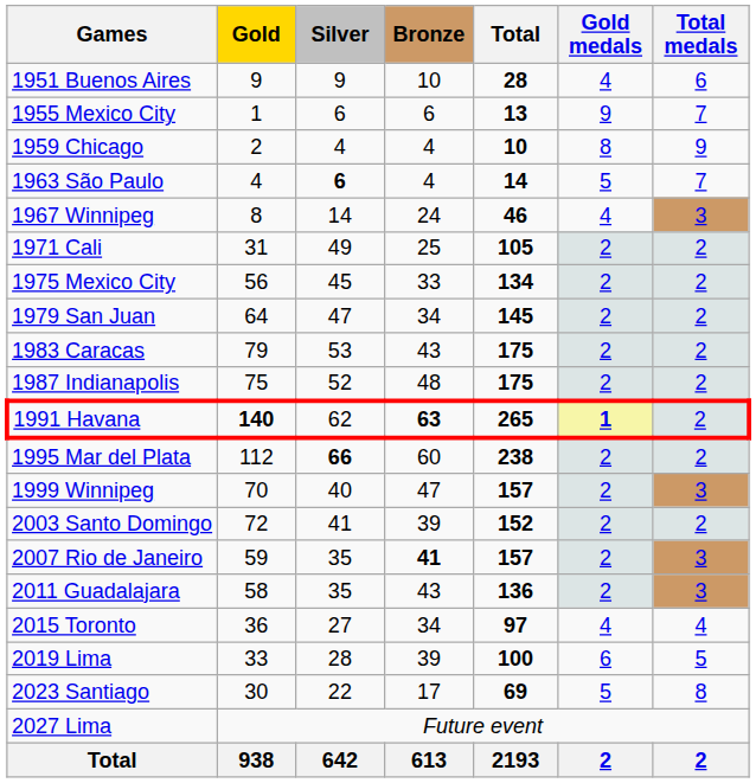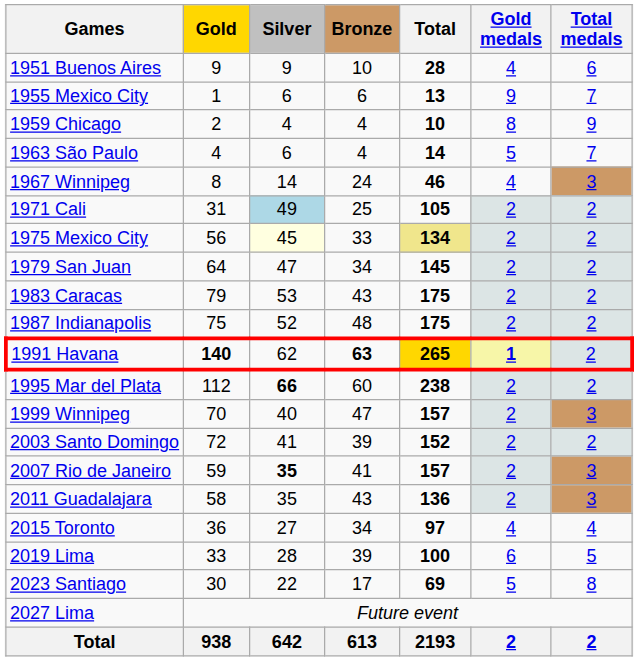1963 São Paulo | Silver: bold -> normal
1971 Cali | Silver: no background -> lightblue background
1975 Mexico City | Silver: no background -> lightyellow background
1975 Mexico City | Total: no background -> khaki background
1991 Havana | Total: no background -> gold background
2007 Rio de Janeiro | Silver: normal -> bold
2007 Rio de Janeiro | Bronze: bold -> normal
